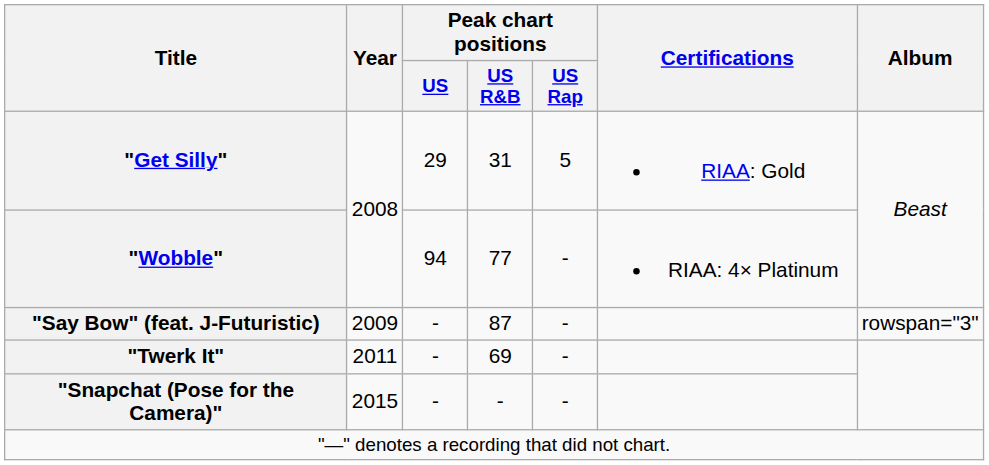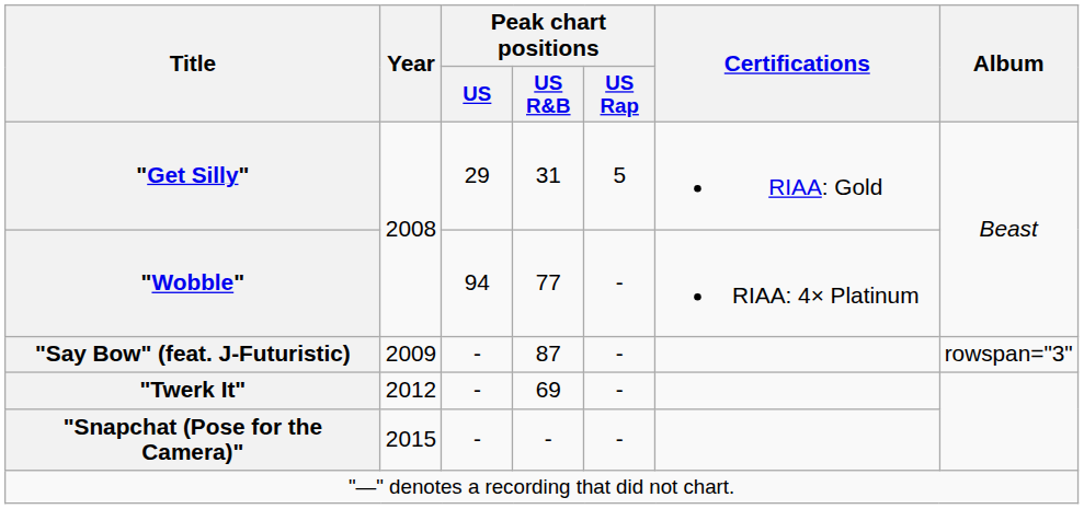"Twerk It" | Year: 2011 -> 2012
